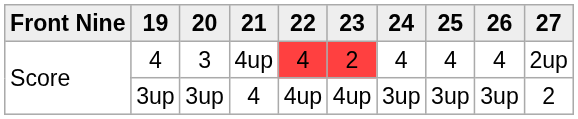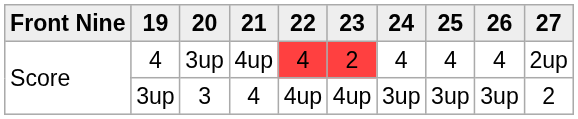row 2 | 20: 3 -> 3up
row 3 | 20: 3up -> 3
